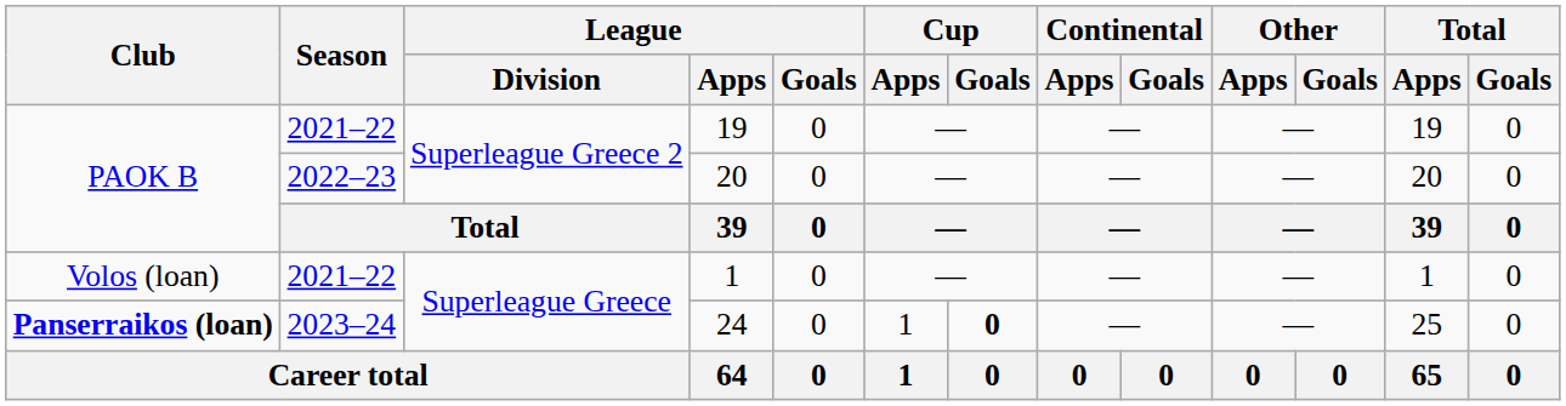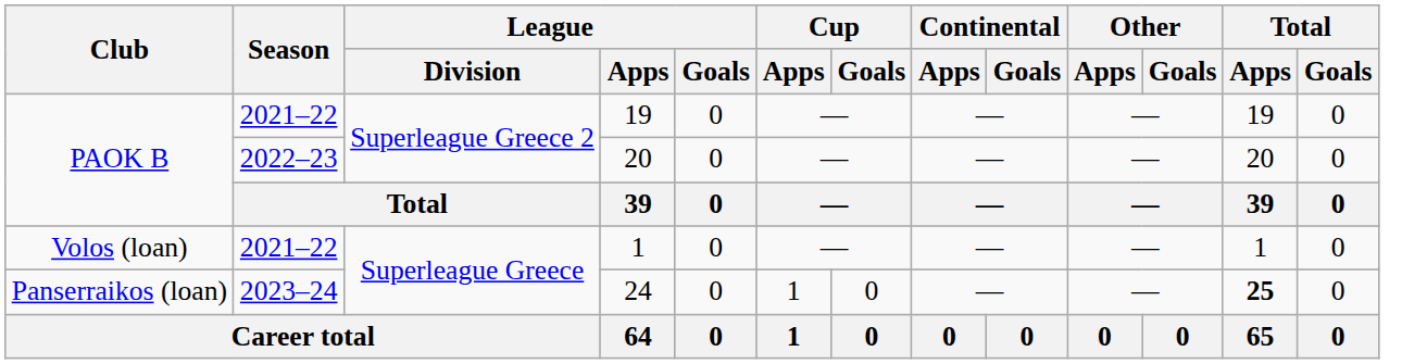24 | Club: bold -> normal
24 | Cup / Goals: bold -> normal
24 | Total / Apps: normal -> bold
